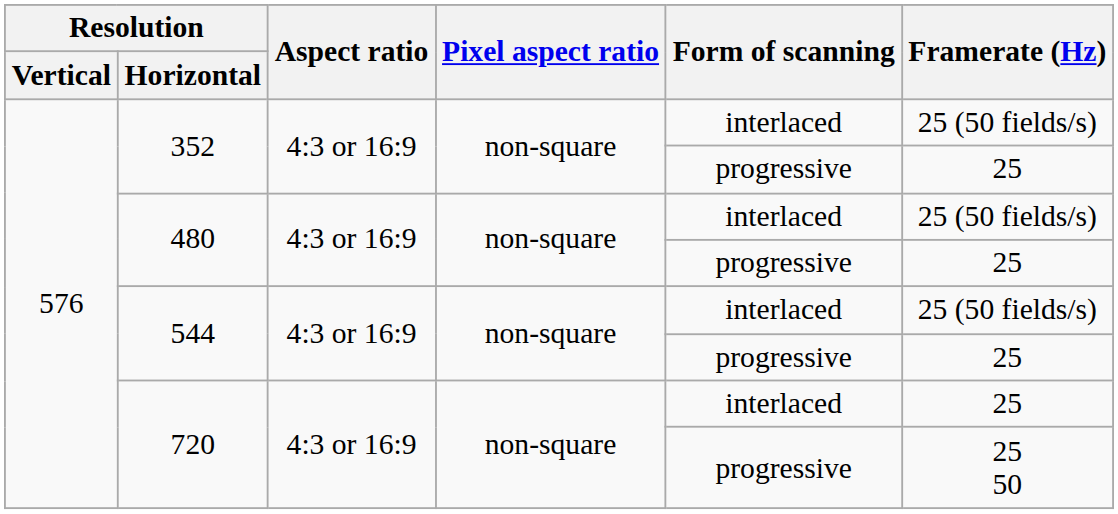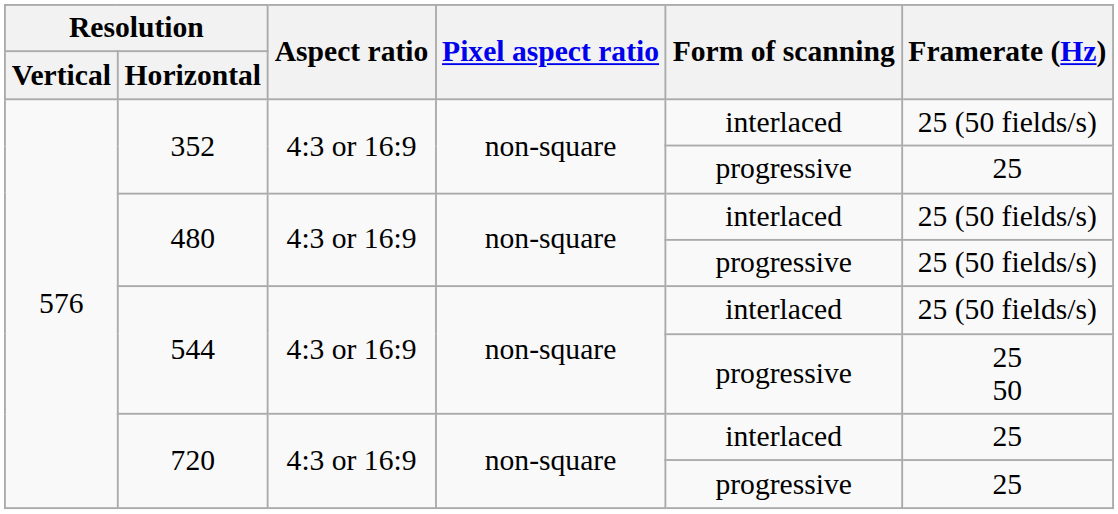row 6 | Framerate (Hz): 25 -> 25 (50 fields/s)
row 8 | Framerate (Hz): 25 -> 25 50
row 10 | Framerate (Hz): 25 50 -> 25
